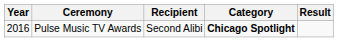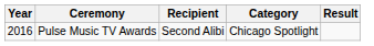Pulse Music TV Awards | Category: bold -> normal
